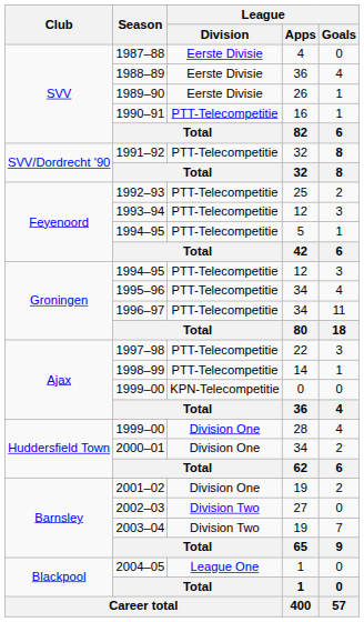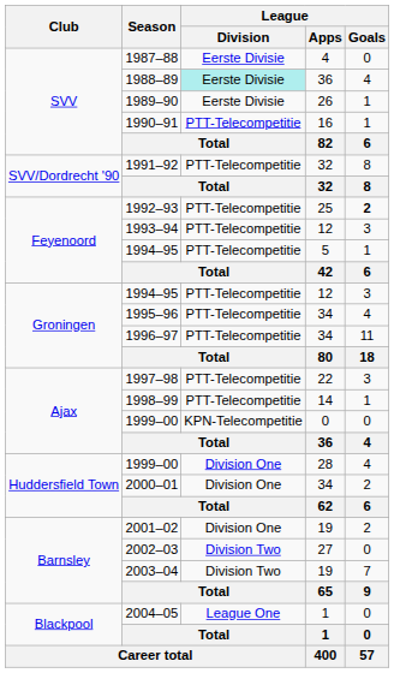1988–89 | League / Division: no background -> paleturquoise background
1991–92 | League / Goals: bold -> normal
1992–93 | League / Goals: normal -> bold
